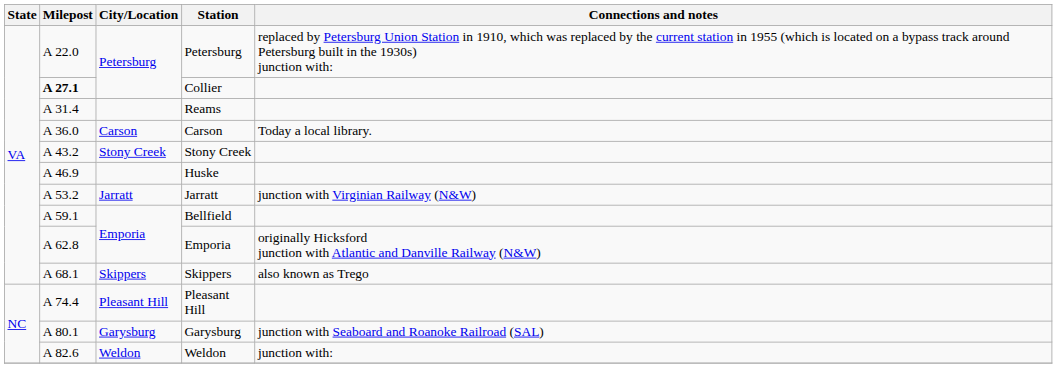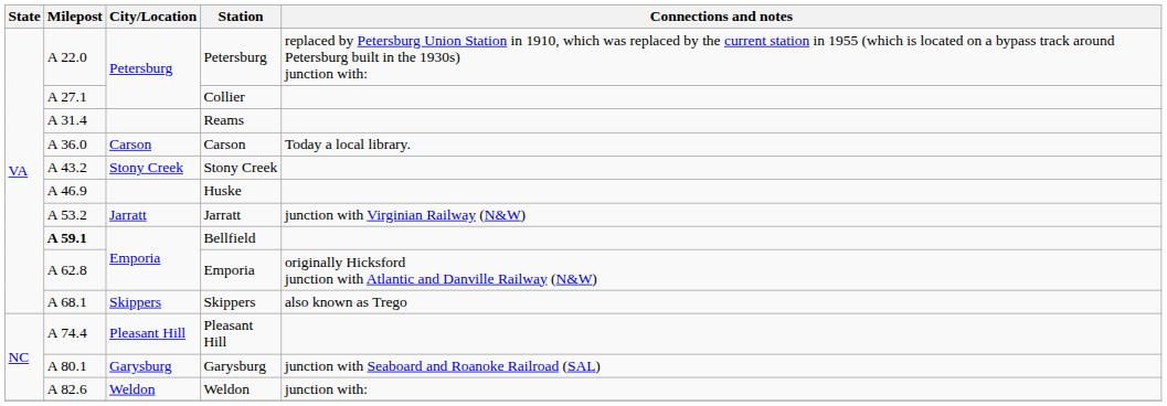Collier | Milepost: bold -> normal
Bellfield | Milepost: normal -> bold
